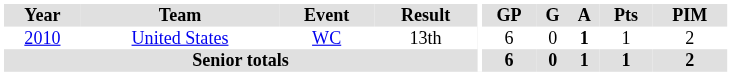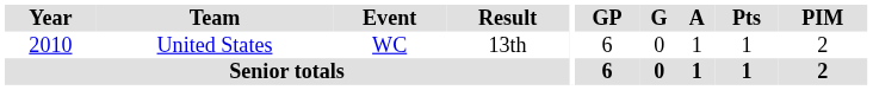United States | A: bold -> normal
